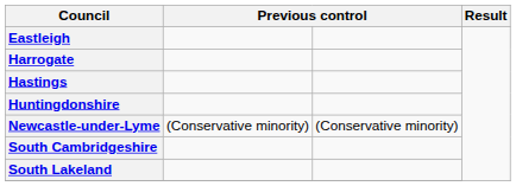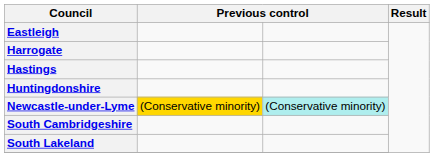Newcastle-under-Lyme | column 2: no background -> gold background
Newcastle-under-Lyme | column 3: no background -> paleturquoise background
